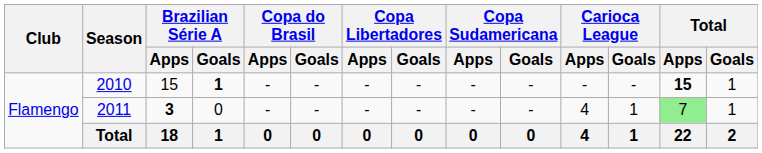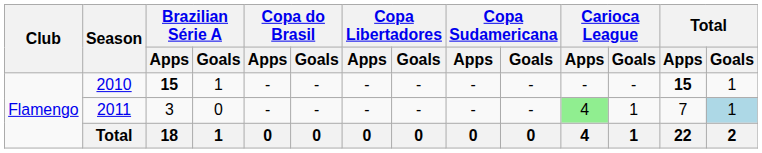2010 | Brazilian Série A / Apps: normal -> bold
2010 | Brazilian Série A / Goals: bold -> normal
2011 | Brazilian Série A / Apps: bold -> normal
2011 | Carioca League / Apps: no background -> lightgreen background
2011 | Total / Apps: lightgreen background -> no background
2011 | Total / Goals: no background -> lightblue background
